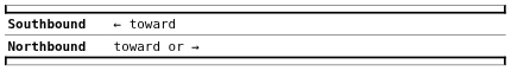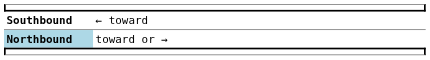row 2 | column 1: no background -> lightblue background
